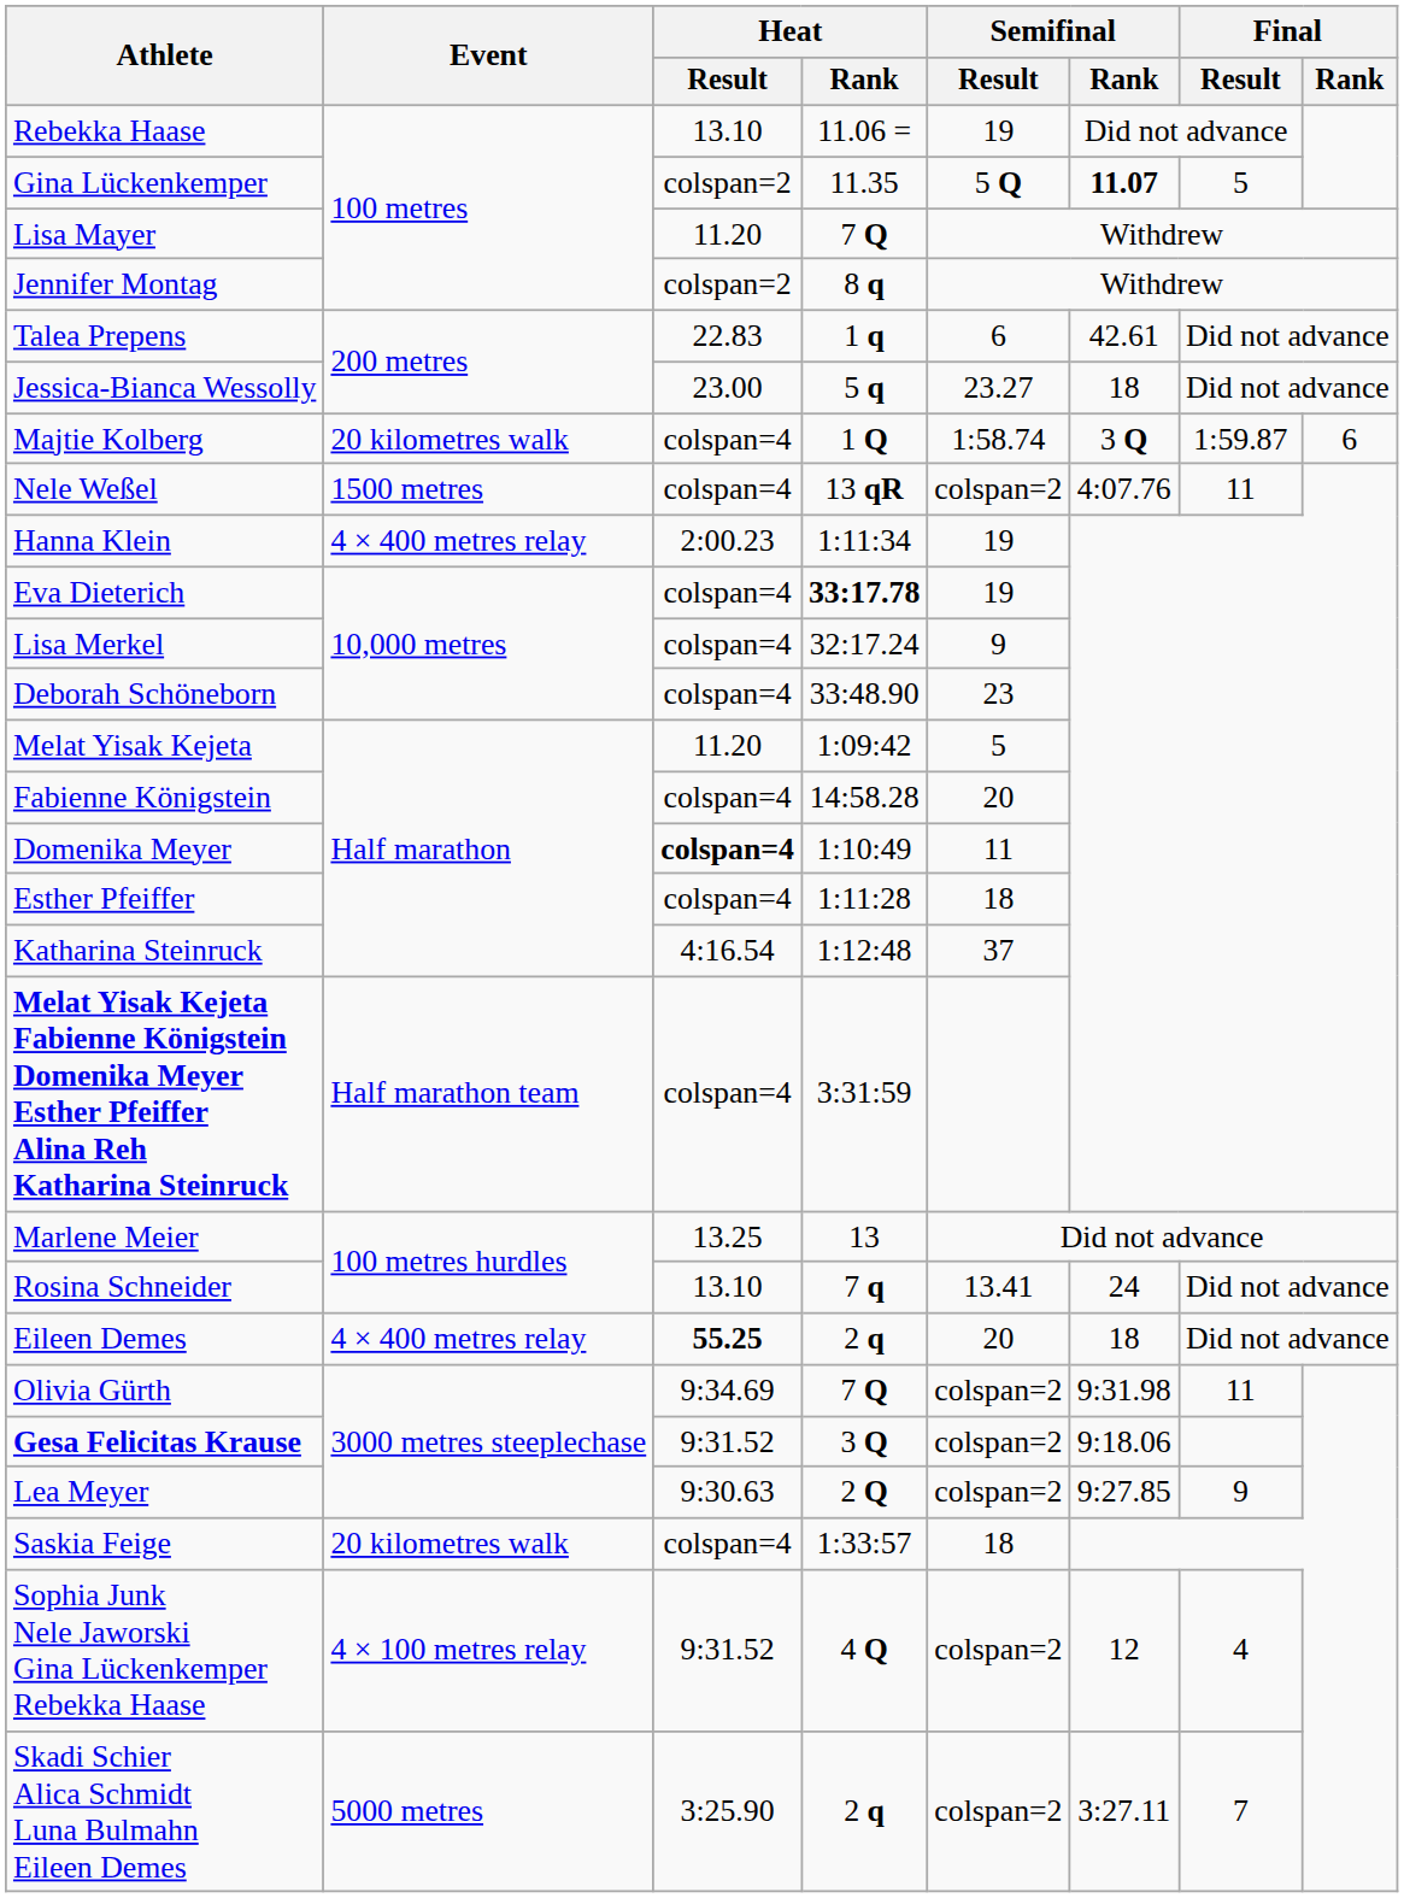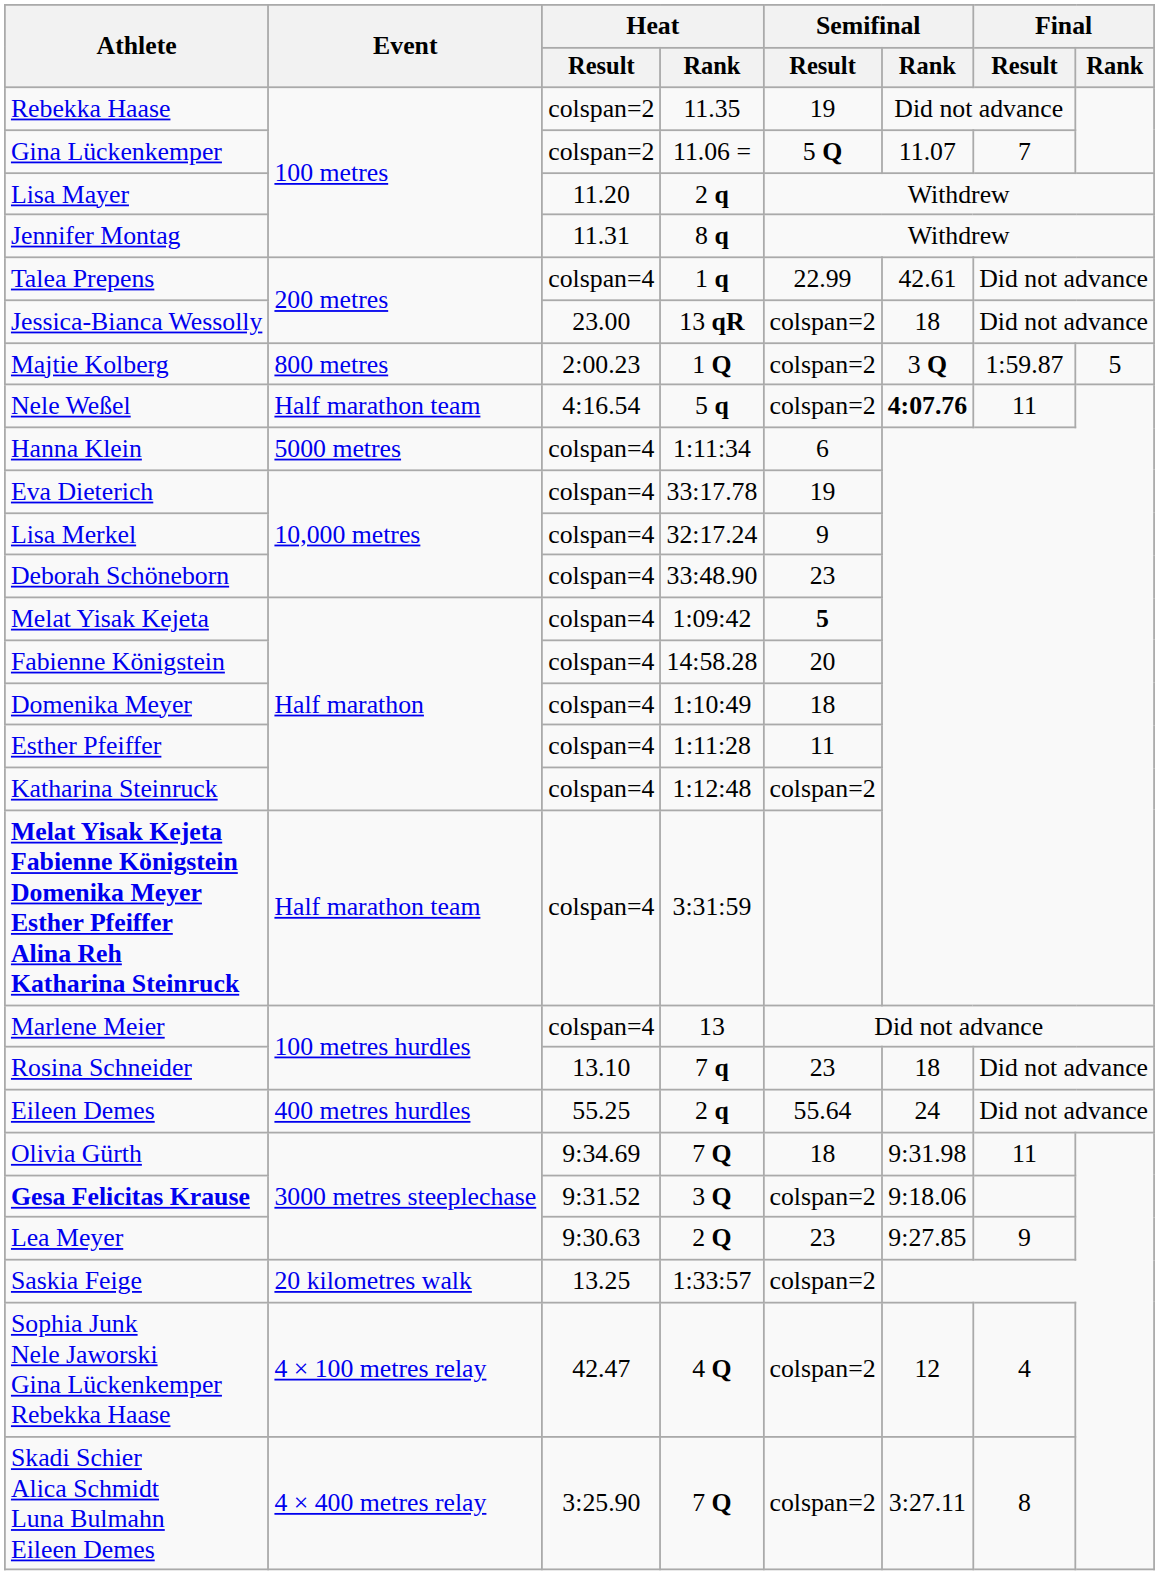Rebekka Haase | Heat / Result: 13.10 -> colspan=2
Rebekka Haase | Heat / Rank: 11.06 = -> 11.35
Gina Lückenkemper | Heat / Rank: 11.35 -> 11.06 =
Gina Lückenkemper | Semifinal / Rank: bold -> normal
Gina Lückenkemper | Final / Result: 5 -> 7
Lisa Mayer | Heat / Rank: 7 Q -> 2 q
Jennifer Montag | Heat / Result: colspan=2 -> 11.31
Talea Prepens | Heat / Result: 22.83 -> colspan=4
Talea Prepens | Semifinal / Result: 6 -> 22.99
Jessica-Bianca Wessolly | Heat / Rank: 5 q -> 13 qR
Jessica-Bianca Wessolly | Semifinal / Result: 23.27 -> colspan=2
Majtie Kolberg | Event: 20 kilometres walk -> 800 metres
Majtie Kolberg | Heat / Result: colspan=4 -> 2:00.23
Majtie Kolberg | Semifinal / Result: 1:58.74 -> colspan=2
Majtie Kolberg | Final / Rank: 6 -> 5
Nele Weßel | Event: 1500 metres -> Half marathon team
Nele Weßel | Heat / Result: colspan=4 -> 4:16.54
Nele Weßel | Heat / Rank: 13 qR -> 5 q
Nele Weßel | Semifinal / Rank: normal -> bold
Hanna Klein | Event: 4 × 400 metres relay -> 5000 metres
Hanna Klein | Heat / Result: 2:00.23 -> colspan=4
Hanna Klein | Semifinal / Result: 19 -> 6
Eva Dieterich | Heat / Rank: bold -> normal
Melat Yisak Kejeta | Heat / Result: 11.20 -> colspan=4
Melat Yisak Kejeta | Semifinal / Result: normal -> bold
Domenika Meyer | Heat / Result: bold -> normal
Domenika Meyer | Semifinal / Result: 11 -> 18
Esther Pfeiffer | Semifinal / Result: 18 -> 11
Katharina Steinruck | Heat / Result: 4:16.54 -> colspan=4
Katharina Steinruck | Semifinal / Result: 37 -> colspan=2
Marlene Meier | Heat / Result: 13.25 -> colspan=4
Rosina Schneider | Semifinal / Result: 13.41 -> 23
Rosina Schneider | Semifinal / Rank: 24 -> 18
Eileen Demes | Event: 4 × 400 metres relay -> 400 metres hurdles
Eileen Demes | Heat / Result: bold -> normal
Eileen Demes | Semifinal / Result: 20 -> 55.64
Eileen Demes | Semifinal / Rank: 18 -> 24
Olivia Gürth | Semifinal / Result: colspan=2 -> 18
Lea Meyer | Semifinal / Result: colspan=2 -> 23
Saskia Feige | Heat / Result: colspan=4 -> 13.25
Saskia Feige | Semifinal / Result: 18 -> colspan=2
Sophia Junk Nele Jaworski Gina Lückenkemper Rebekka Haase | Heat / Result: 9:31.52 -> 42.47
Skadi Schier Alica Schmidt Luna Bulmahn Eileen Demes | Event: 5000 metres -> 4 × 400 metres relay
Skadi Schier Alica Schmidt Luna Bulmahn Eileen Demes | Heat / Rank: 2 q -> 7 Q
Skadi Schier Alica Schmidt Luna Bulmahn Eileen Demes | Final / Result: 7 -> 8
